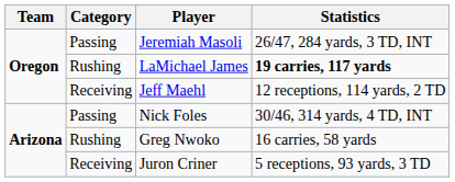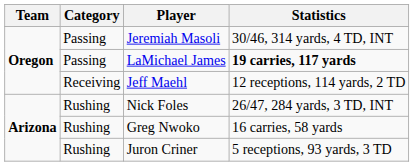Jeremiah Masoli | Statistics: 26/47, 284 yards, 3 TD, INT -> 30/46, 314 yards, 4 TD, INT
LaMichael James | Category: Rushing -> Passing
Nick Foles | Category: Passing -> Rushing
Nick Foles | Statistics: 30/46, 314 yards, 4 TD, INT -> 26/47, 284 yards, 3 TD, INT
Juron Criner | Category: Receiving -> Rushing
